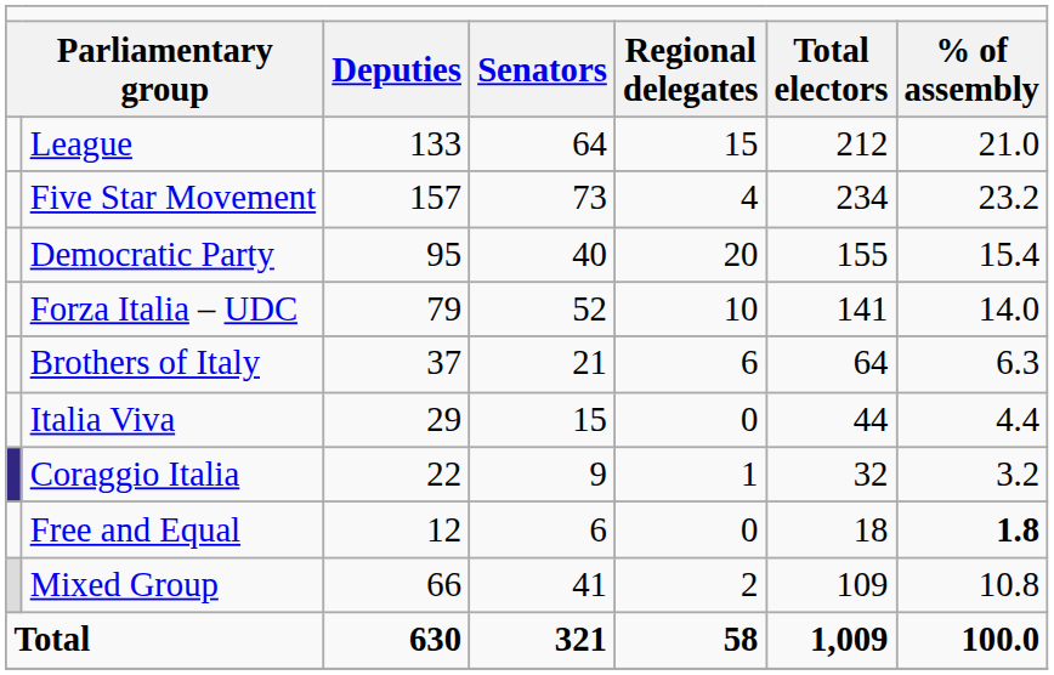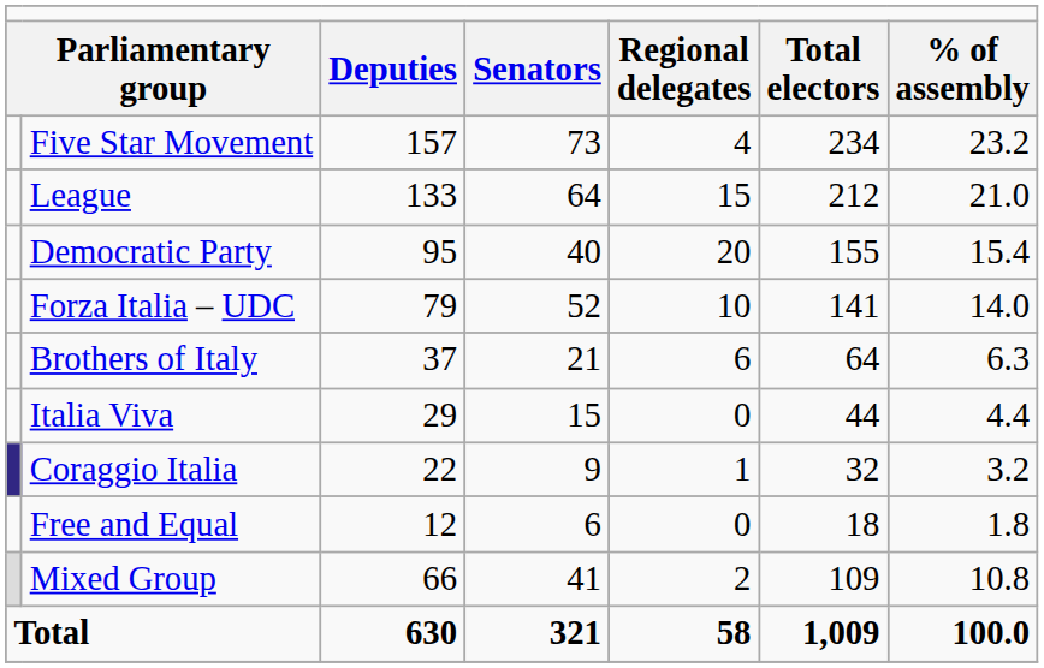rows swapped: Five Star Movement <-> League
Free and Equal | column 7: bold -> normal
